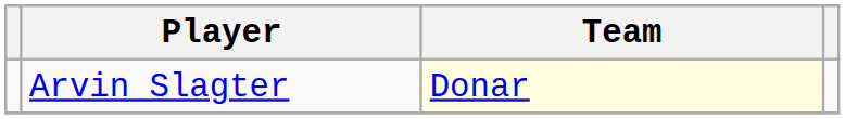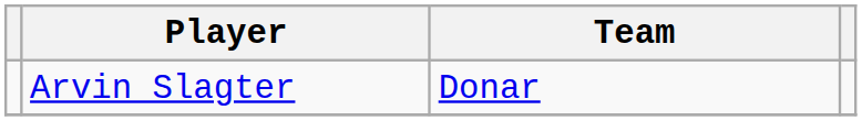Arvin Slagter | Team: lightyellow background -> no background
